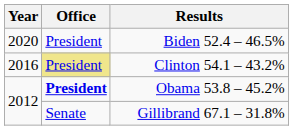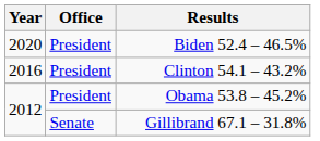Clinton 54.1 – 43.2% | Office: khaki background -> no background
Obama 53.8 – 45.2% | Office: bold -> normal
